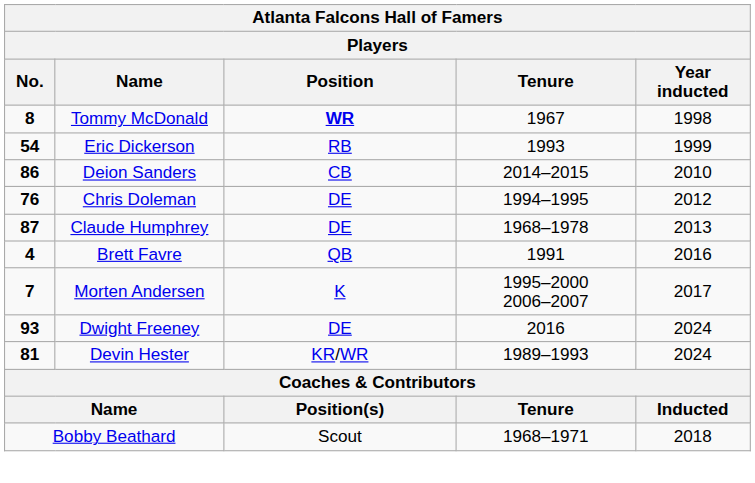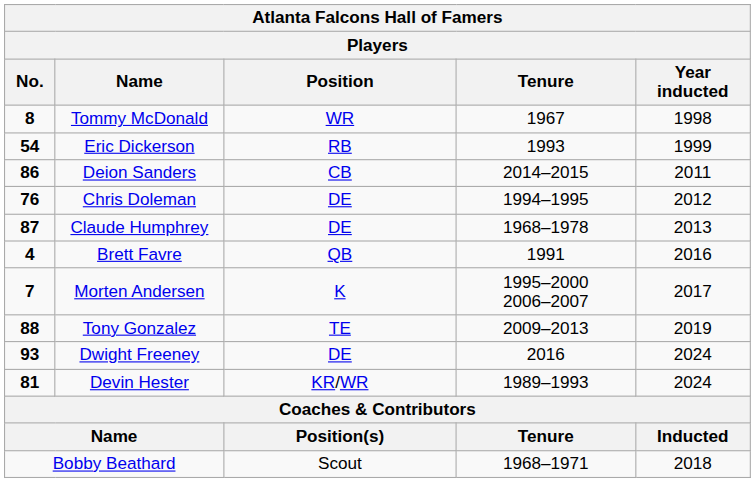Tommy McDonald | Position: bold -> normal
Deion Sanders | Year inducted: 2010 -> 2011
+ row: 88 | Tony Gonzalez | TE | 2009–2013 | 2019
